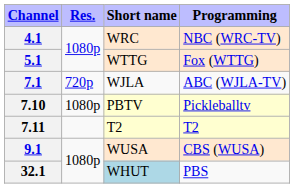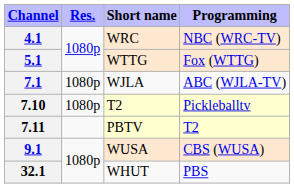7.1 | Res.: 720p -> 1080p
7.10 | Short name: PBTV -> T2
7.11 | Short name: T2 -> PBTV
32.1 | Short name: lightblue background -> no background
